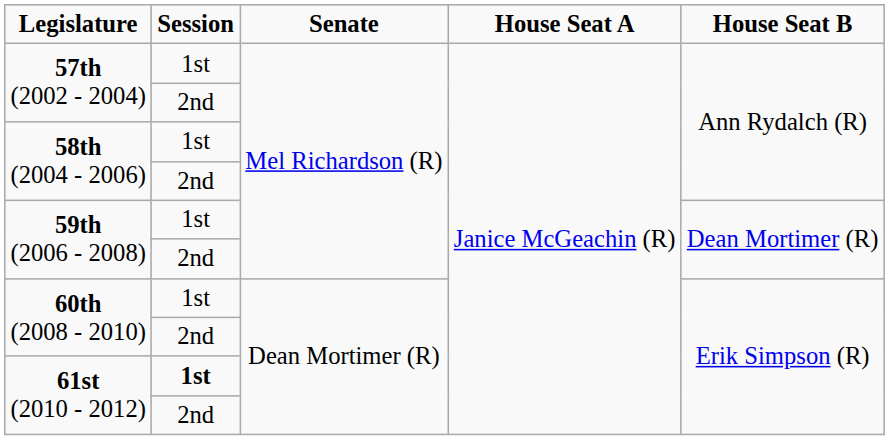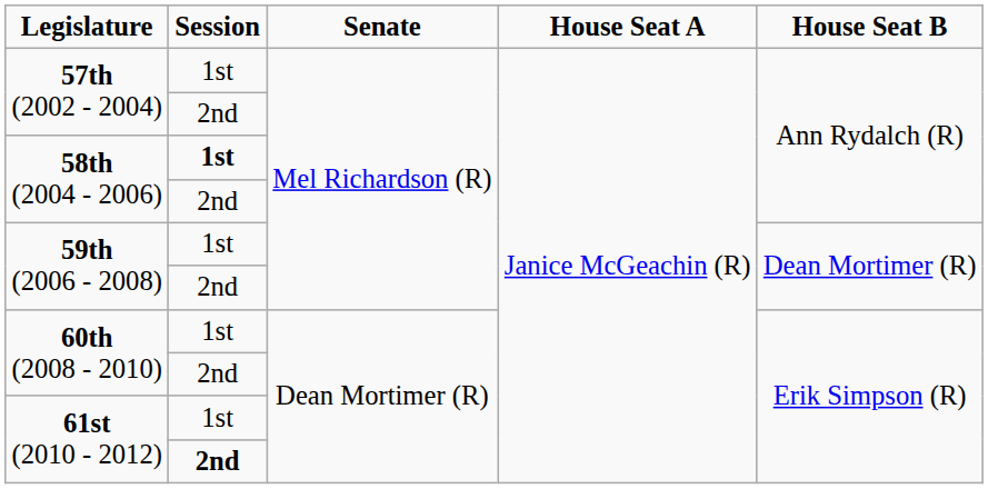58th (2004 - 2006) / 1st | Session: normal -> bold
61st (2010 - 2012) / 1st | Session: bold -> normal
61st (2010 - 2012) / 2nd | Session: normal -> bold
